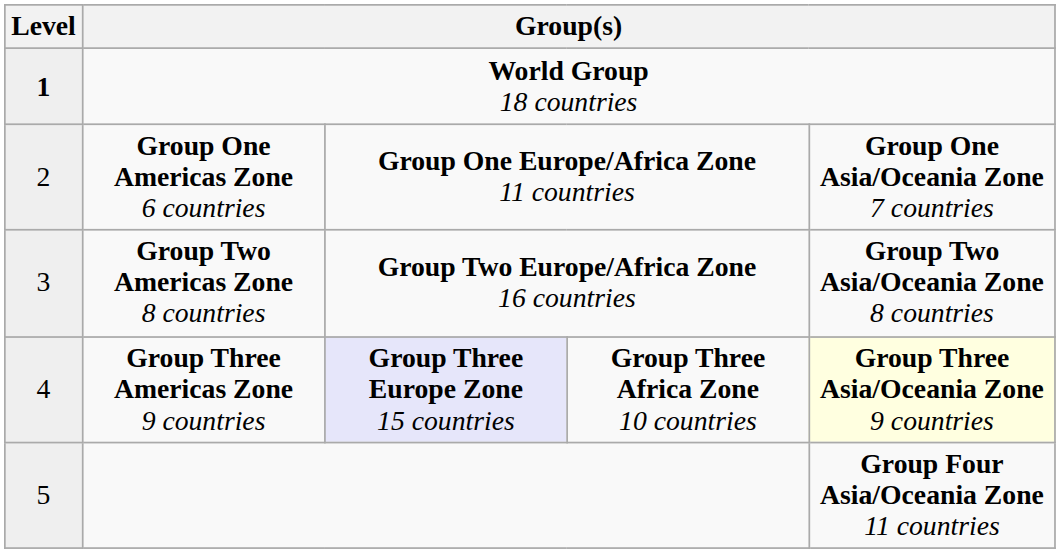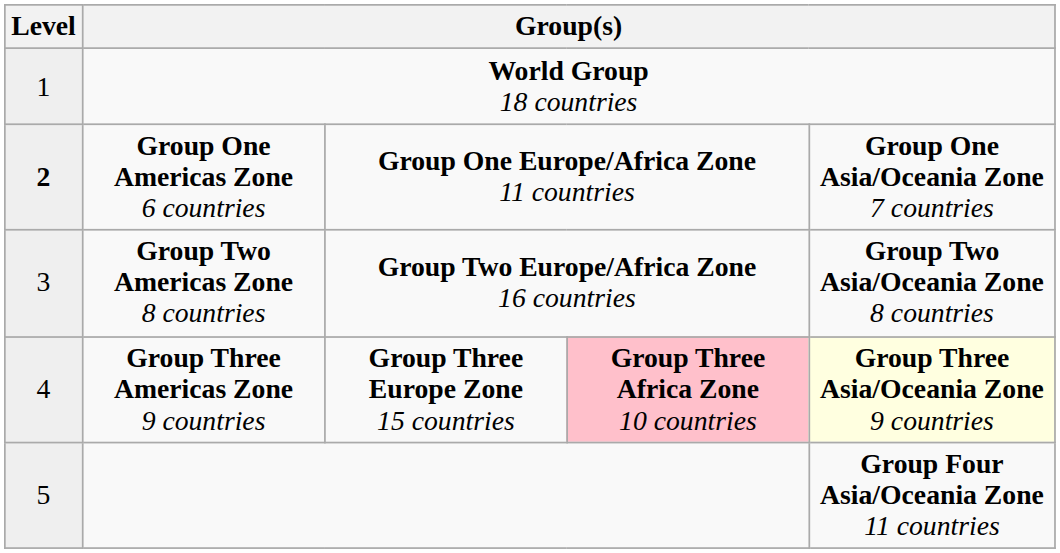World Group 18 countries | Level: bold -> normal
Group One Americas Zone 6 countries | Level: normal -> bold
Group Three Americas Zone 9 countries | column 3: lavender background -> no background
Group Three Americas Zone 9 countries | column 4: no background -> pink background
